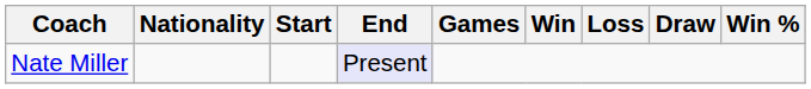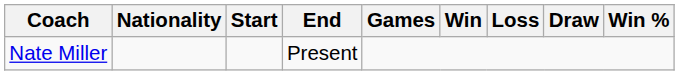Nate Miller | End: lavender background -> no background
